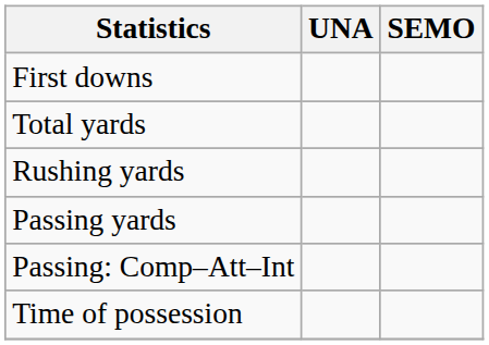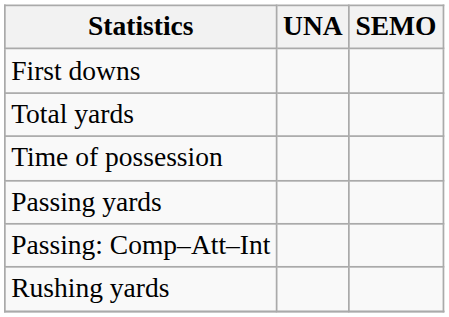rows swapped: Rushing yards <-> Time of possession
